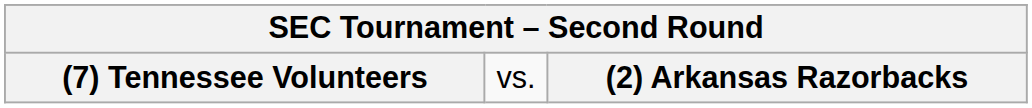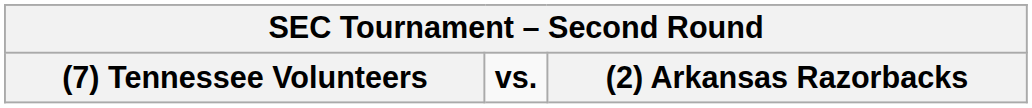(7) Tennessee Volunteers | column 2: normal -> bold
